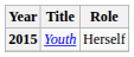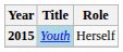2015 | Title: no background -> lightblue background
